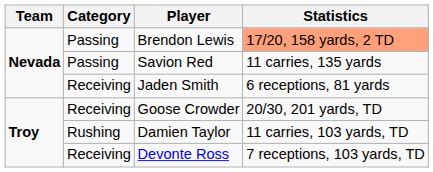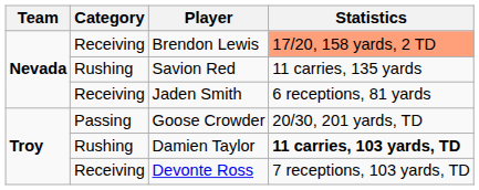Brendon Lewis | Category: Passing -> Receiving
Savion Red | Category: Passing -> Rushing
Goose Crowder | Category: Receiving -> Passing
Damien Taylor | Statistics: normal -> bold
